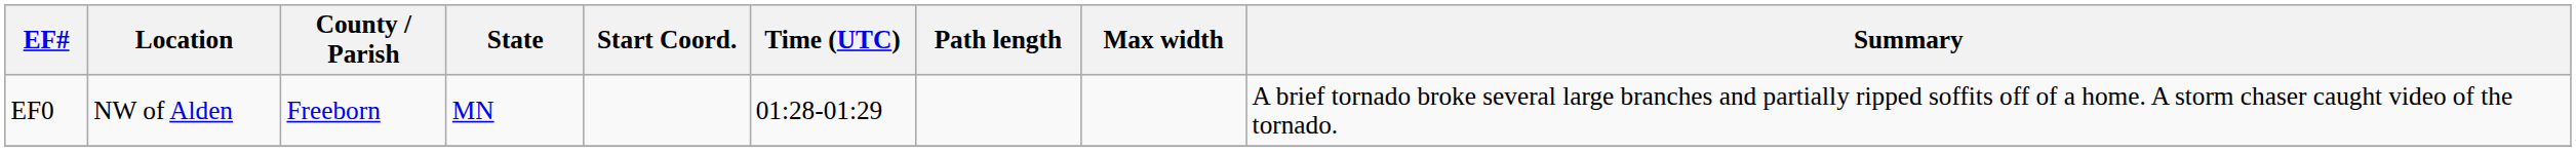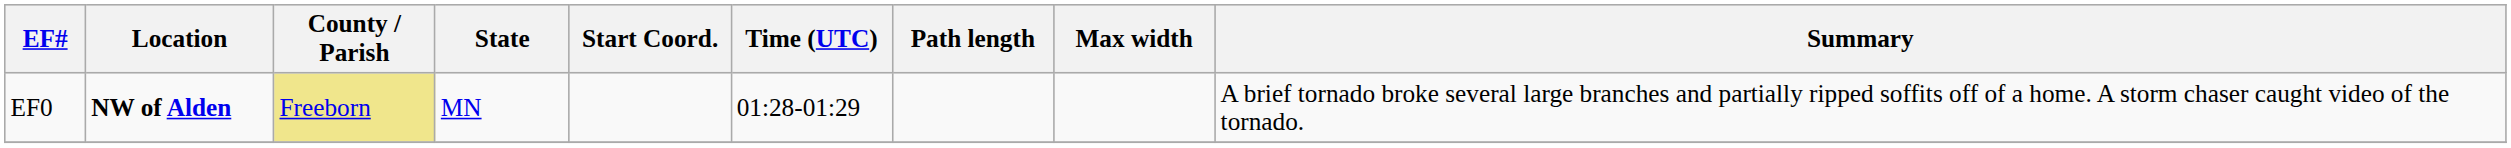EF0 | Location: normal -> bold
EF0 | County / Parish: no background -> khaki background
